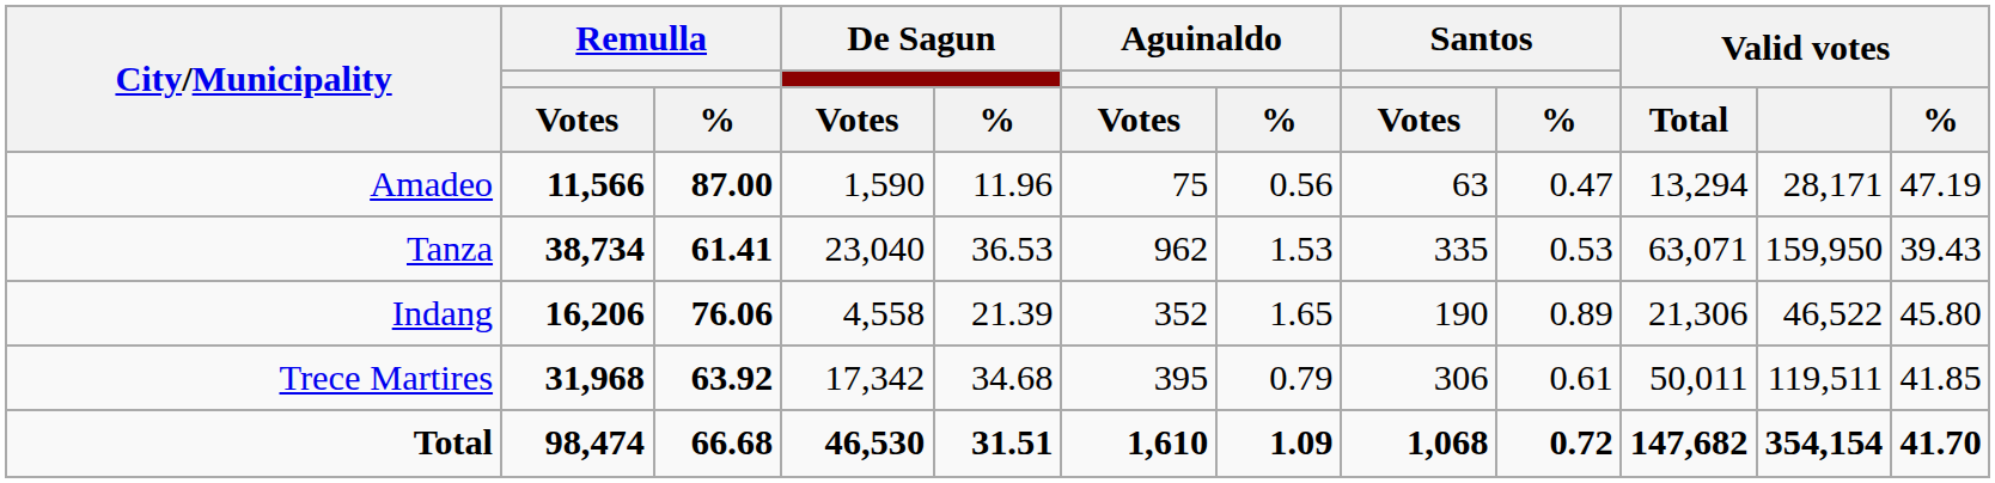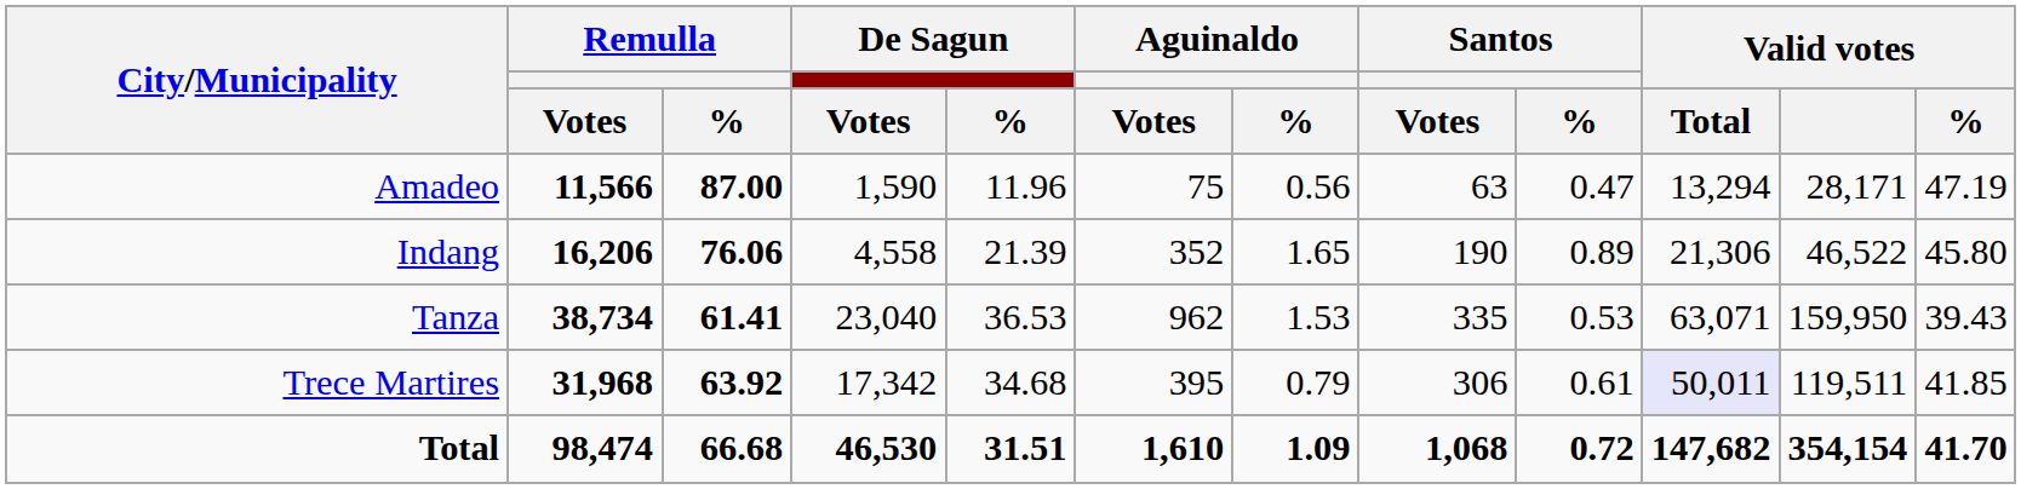rows swapped: Indang <-> Tanza
Trece Martires | Valid votes / Total: no background -> lavender background
